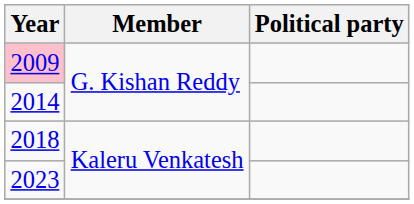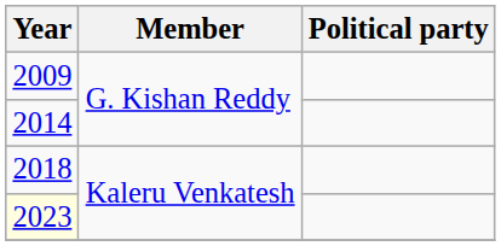2009 | Year: pink background -> no background
2023 | Year: no background -> lightyellow background
